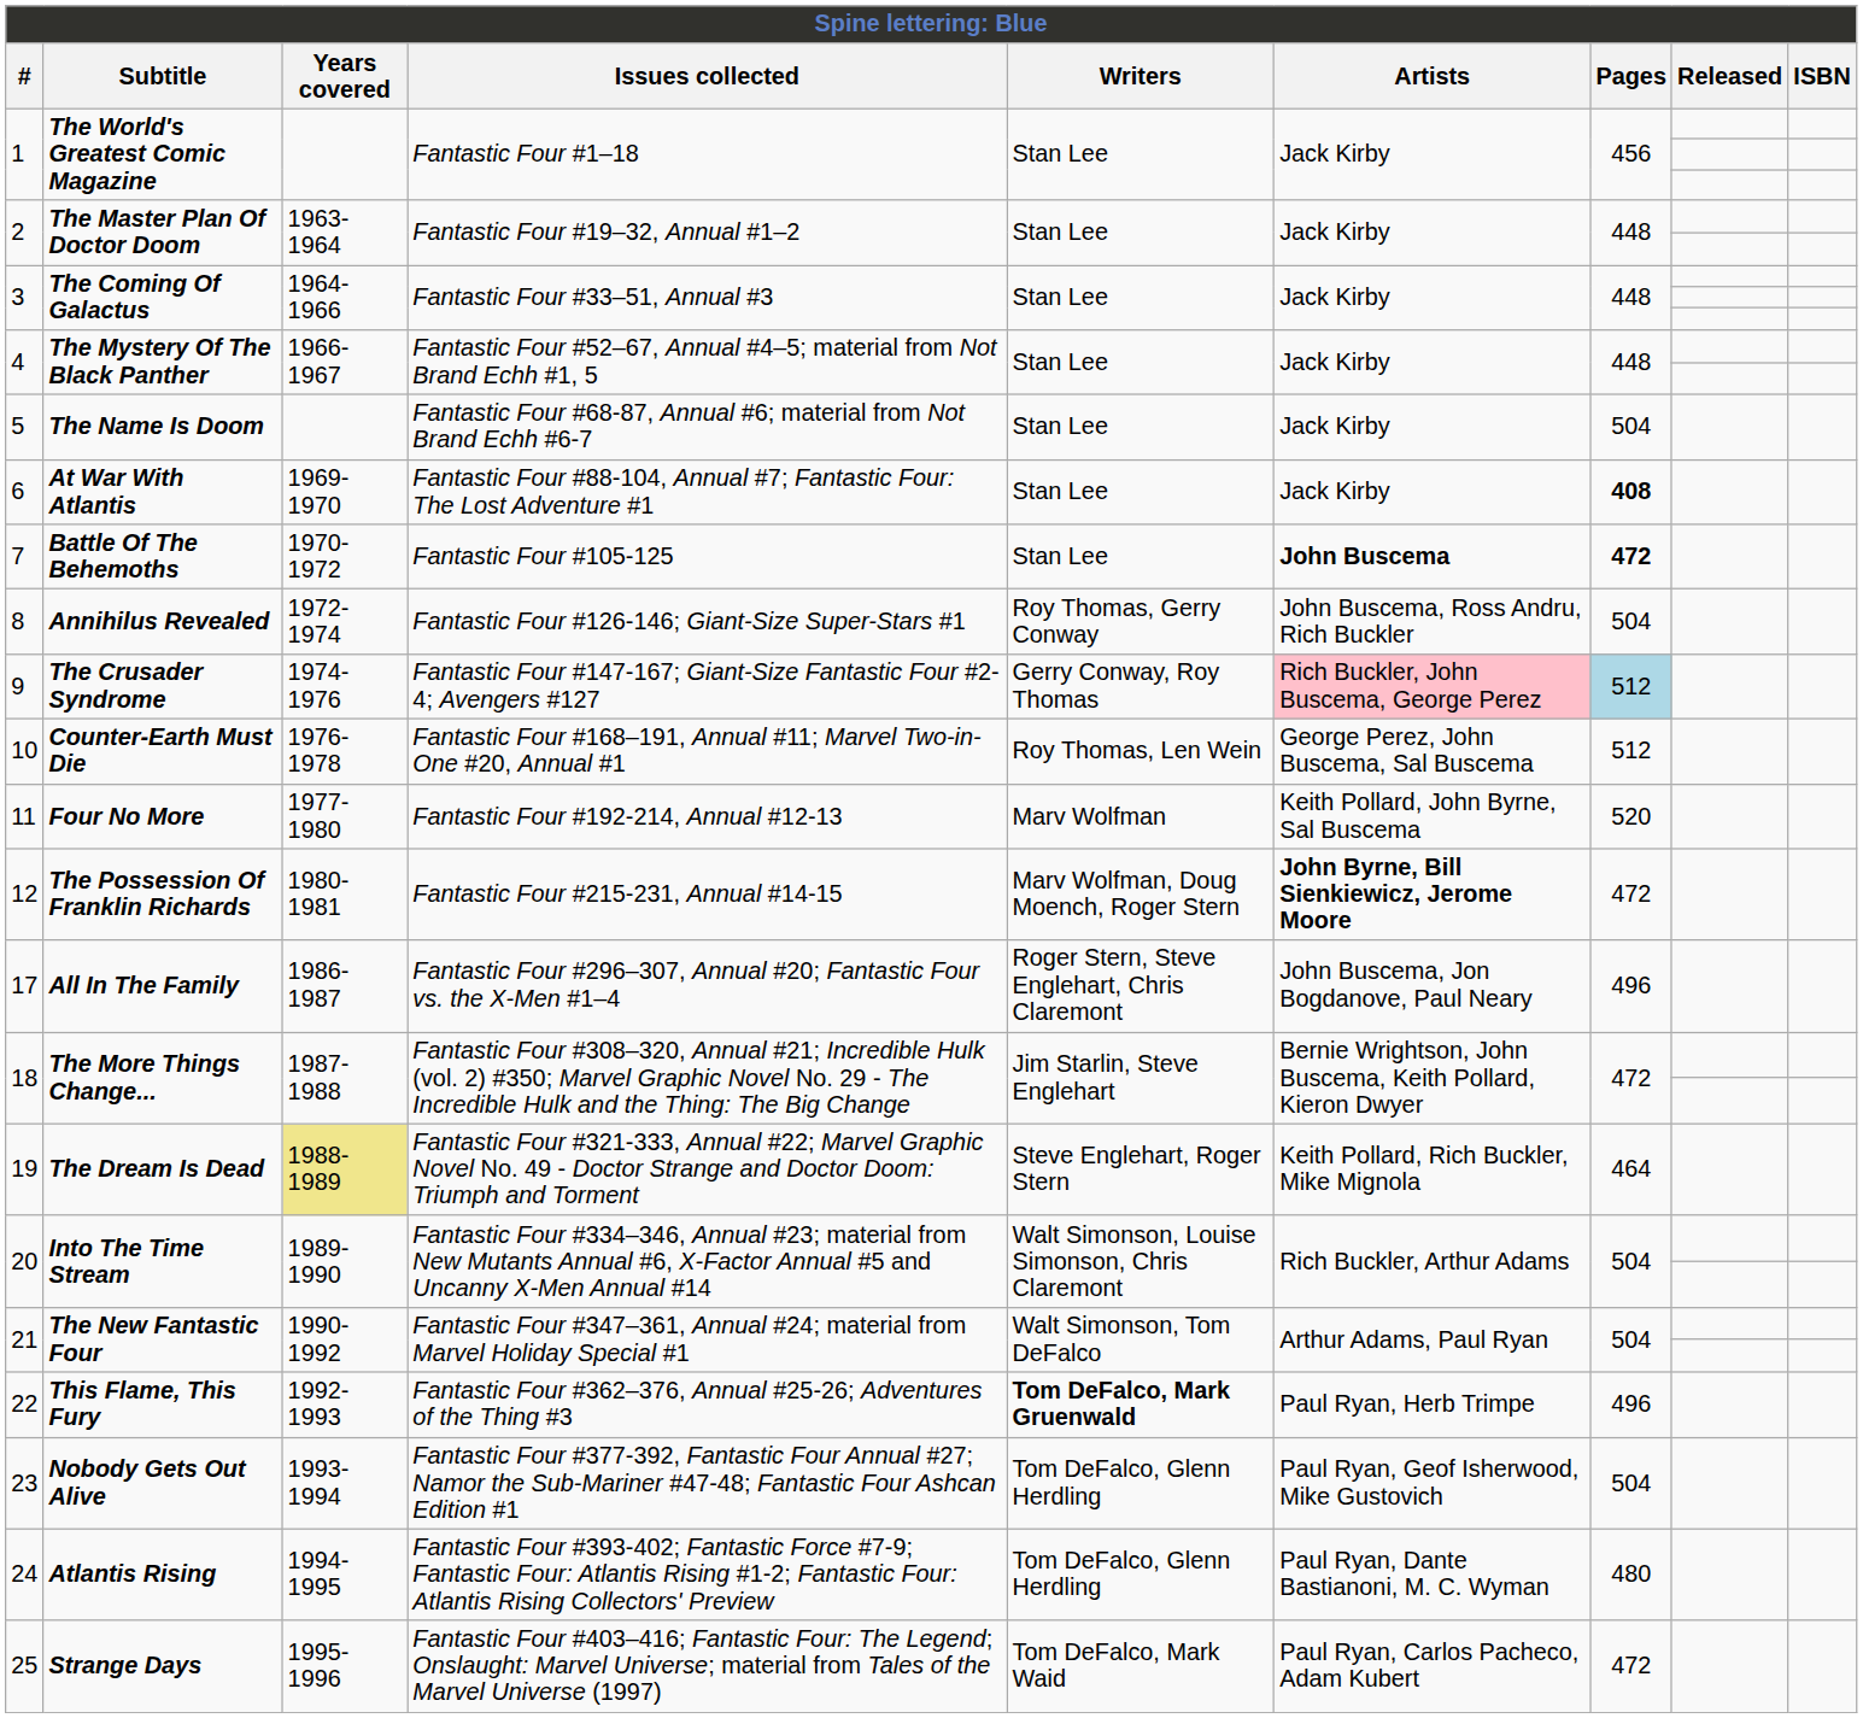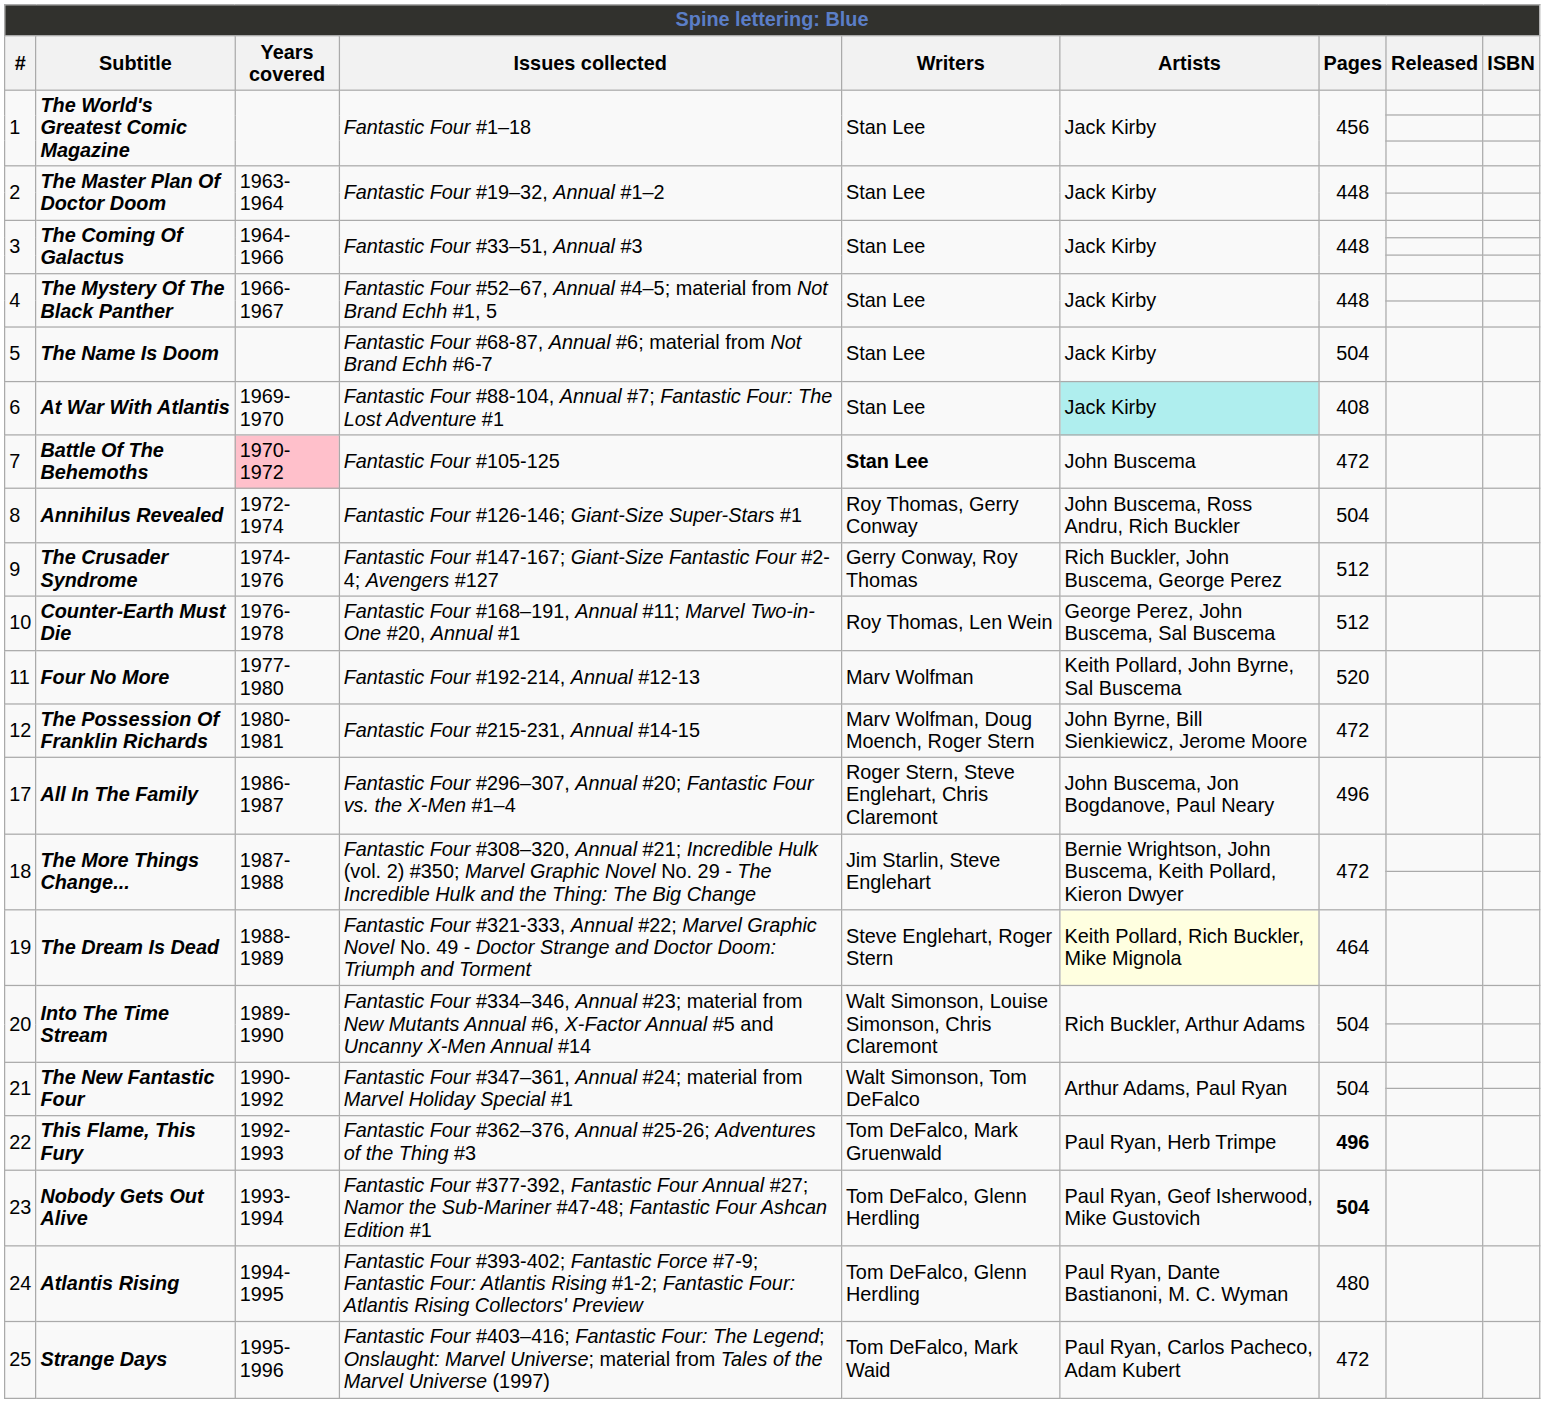6 | Artists: no background -> paleturquoise background
6 | Pages: bold -> normal
7 | Years covered: no background -> pink background
7 | Writers: normal -> bold
7 | Artists: bold -> normal
7 | Pages: bold -> normal
9 | Artists: pink background -> no background
9 | Pages: lightblue background -> no background
12 | Artists: bold -> normal
19 | Years covered: khaki background -> no background
19 | Artists: no background -> lightyellow background
22 | Writers: bold -> normal
22 | Pages: normal -> bold
23 | Pages: normal -> bold
